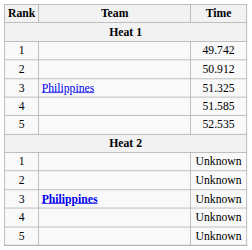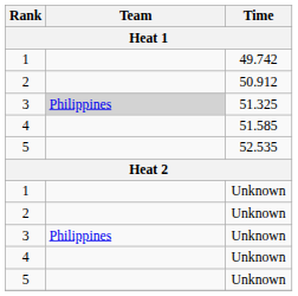51.325 | Team: no background -> lightgrey background
3 / Unknown | Team: bold -> normal
